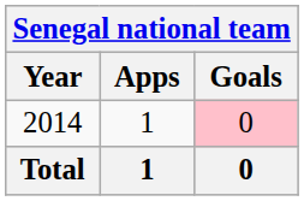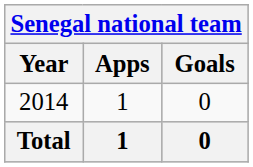2014 | Goals: pink background -> no background
